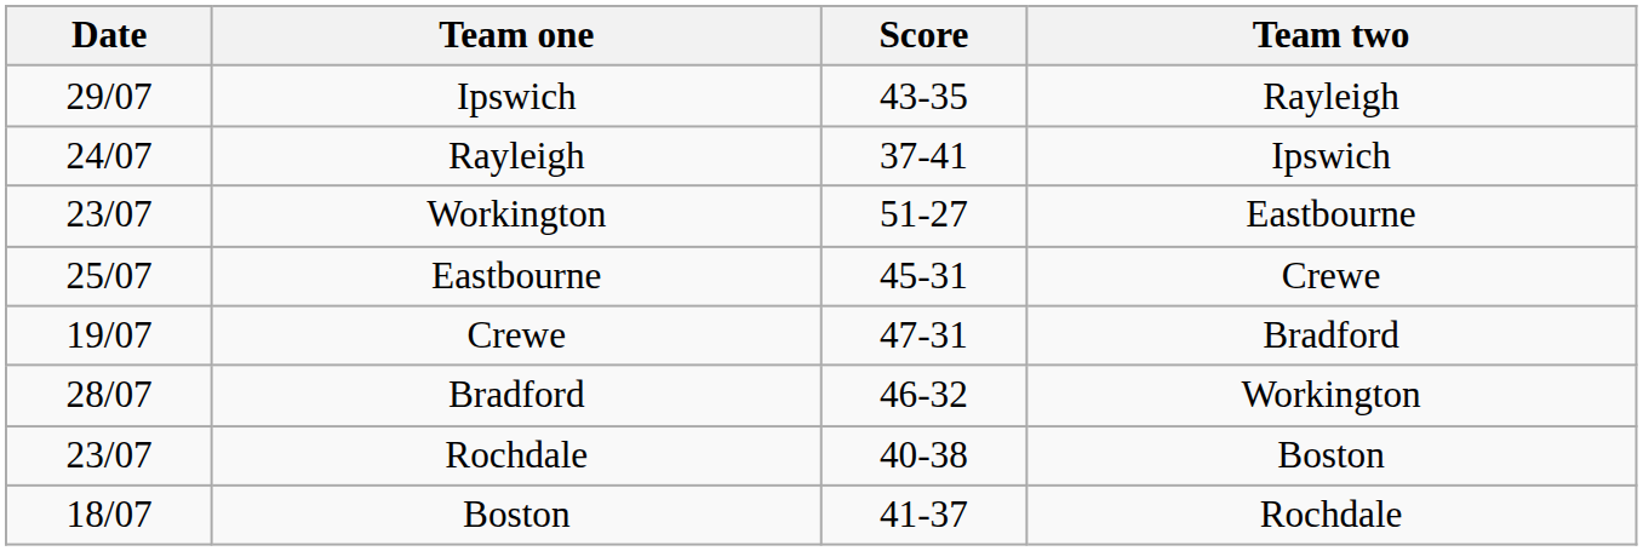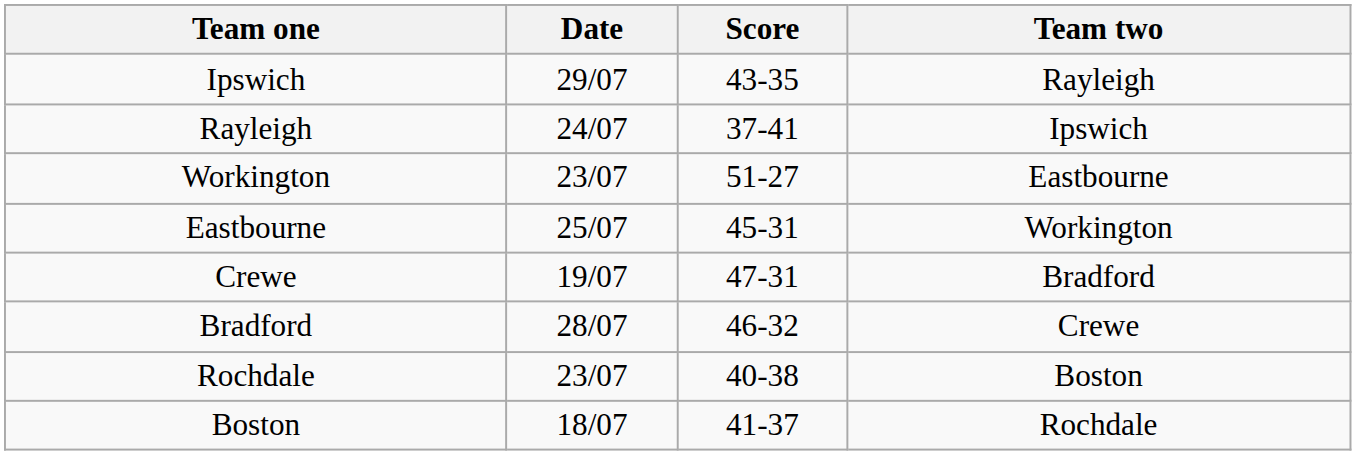columns swapped: Date <-> Team one
row 5 | Team two: Crewe -> Workington
row 7 | Team two: Workington -> Crewe
